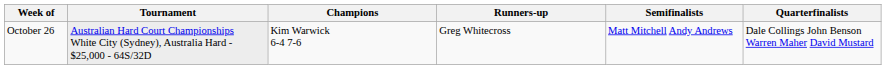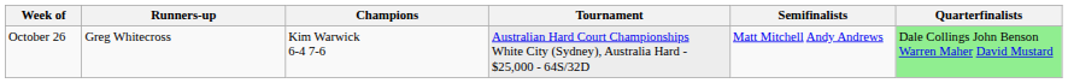columns swapped: Tournament <-> Runners-up
October 26 | Quarterfinalists: no background -> lightgreen background
